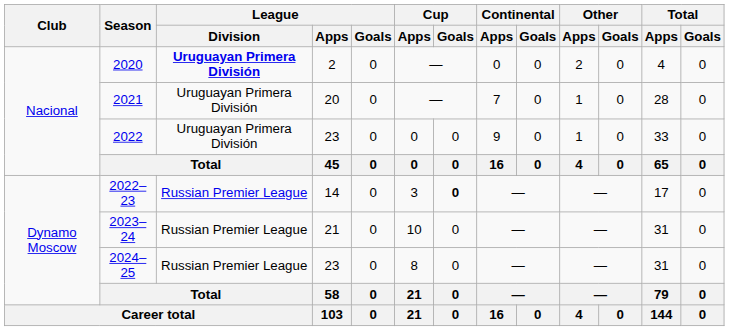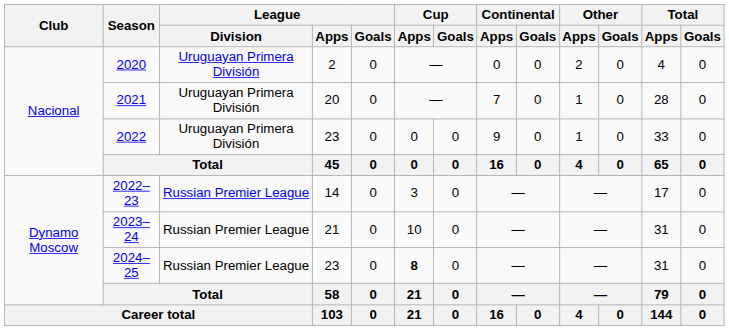2020 | League / Division: bold -> normal
2022–23 | Cup / Goals: bold -> normal
2024–25 | Cup / Apps: normal -> bold
